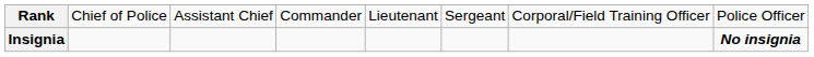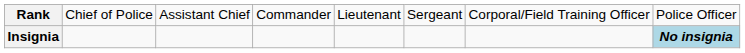Insignia | column 8: no background -> lightblue background
